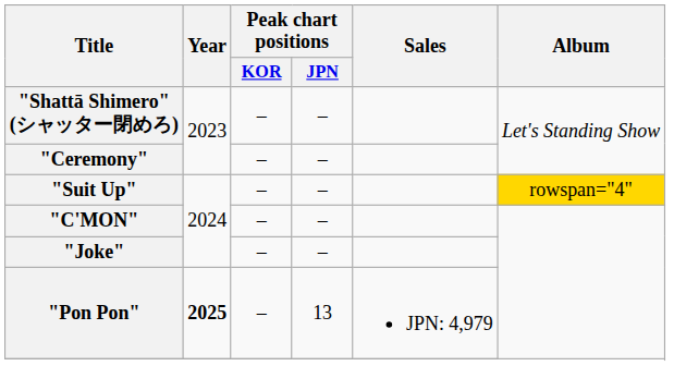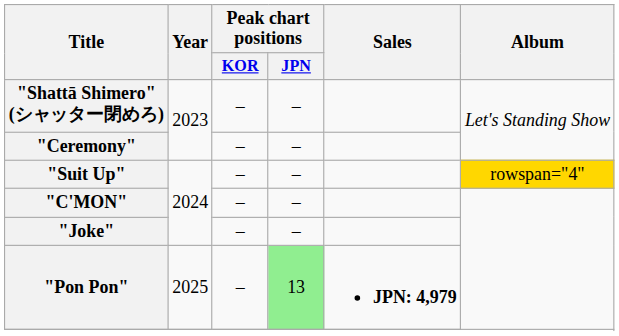"Pon Pon" | Year: bold -> normal
"Pon Pon" | Peak chart positions / JPN: no background -> lightgreen background
"Pon Pon" | Sales: normal -> bold
